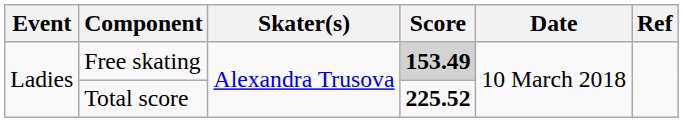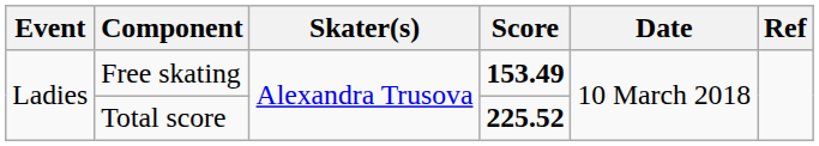Free skating | Score: lightgrey background -> no background
